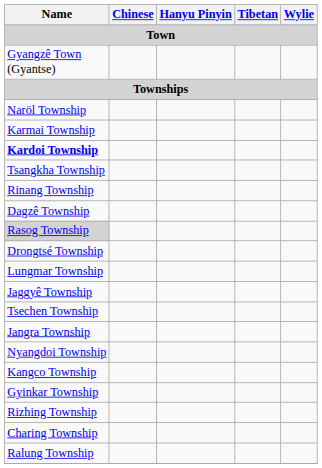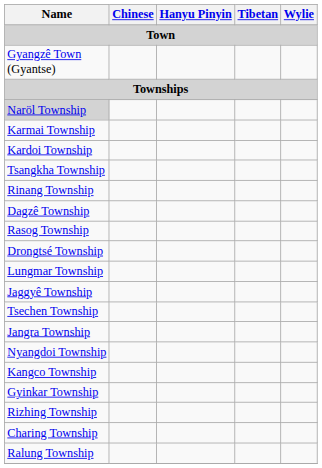Naröl Township | Name: no background -> lightgrey background
Kardoi Township | Name: bold -> normal
Rasog Township | Name: lightgrey background -> no background
